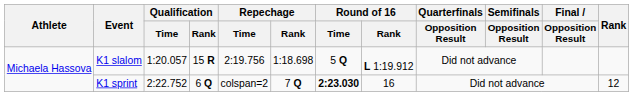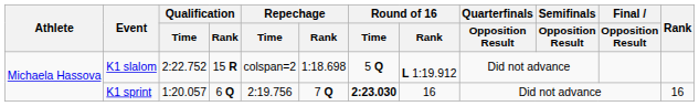K1 slalom | Qualification / Time: 1:20.057 -> 2:22.752
K1 slalom | Repechage / Time: 2:19.756 -> colspan=2
K1 sprint | Qualification / Time: 2:22.752 -> 1:20.057
K1 sprint | Repechage / Time: colspan=2 -> 2:19.756
K1 sprint | Rank: 12 -> 16
